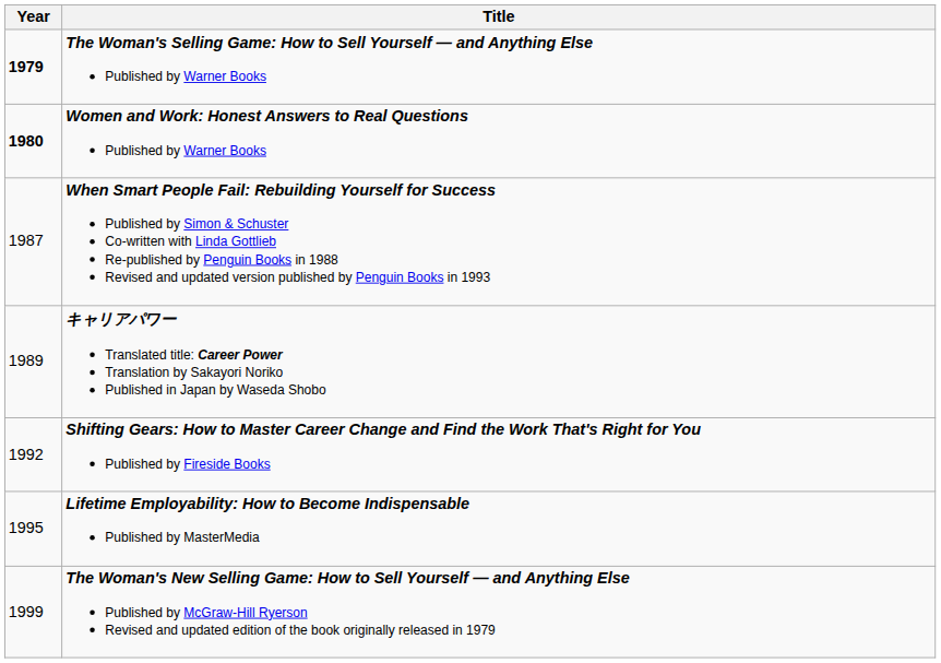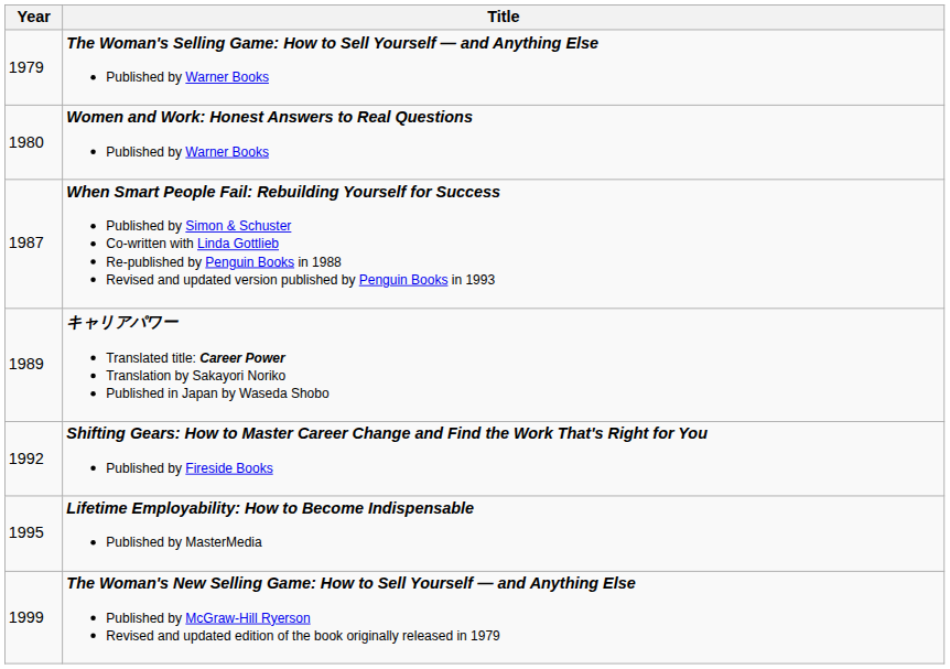row 2 | Year: bold -> normal
row 3 | Year: bold -> normal
